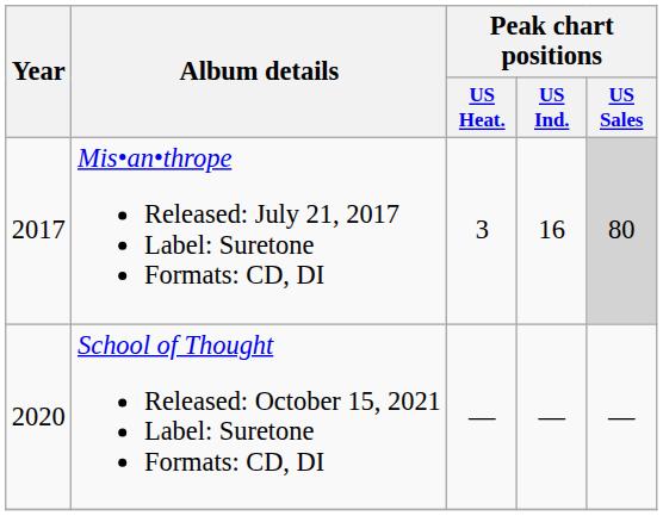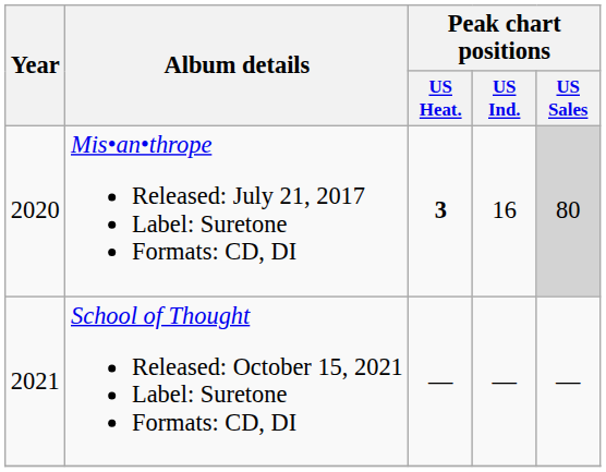row 3 | Year: 2017 -> 2020
row 3 | Peak chart positions / US Heat.: normal -> bold
row 4 | Year: 2020 -> 2021
